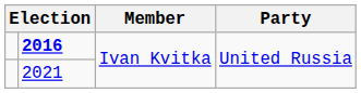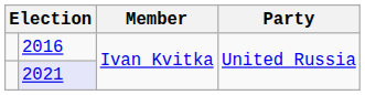2016 | column 2: bold -> normal
2021 | column 2: no background -> lavender background
